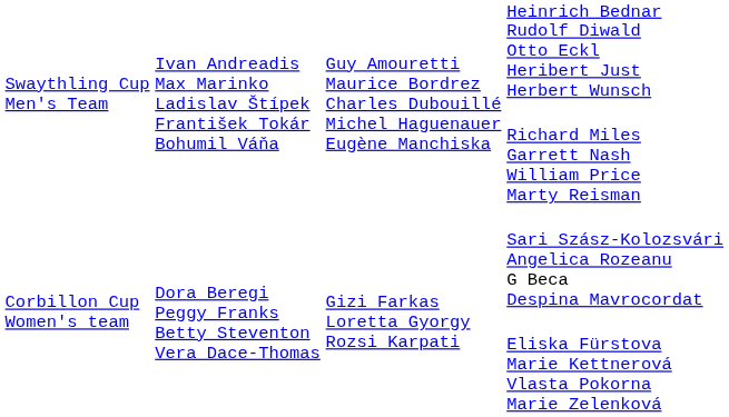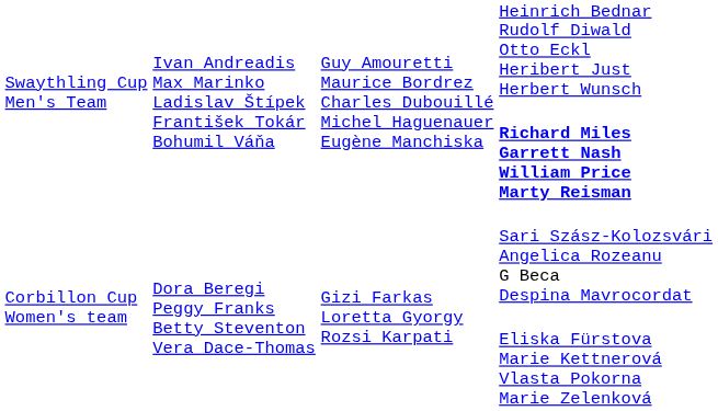Richard Miles Garrett Nash William Price Marty Reisman | column 4: normal -> bold
